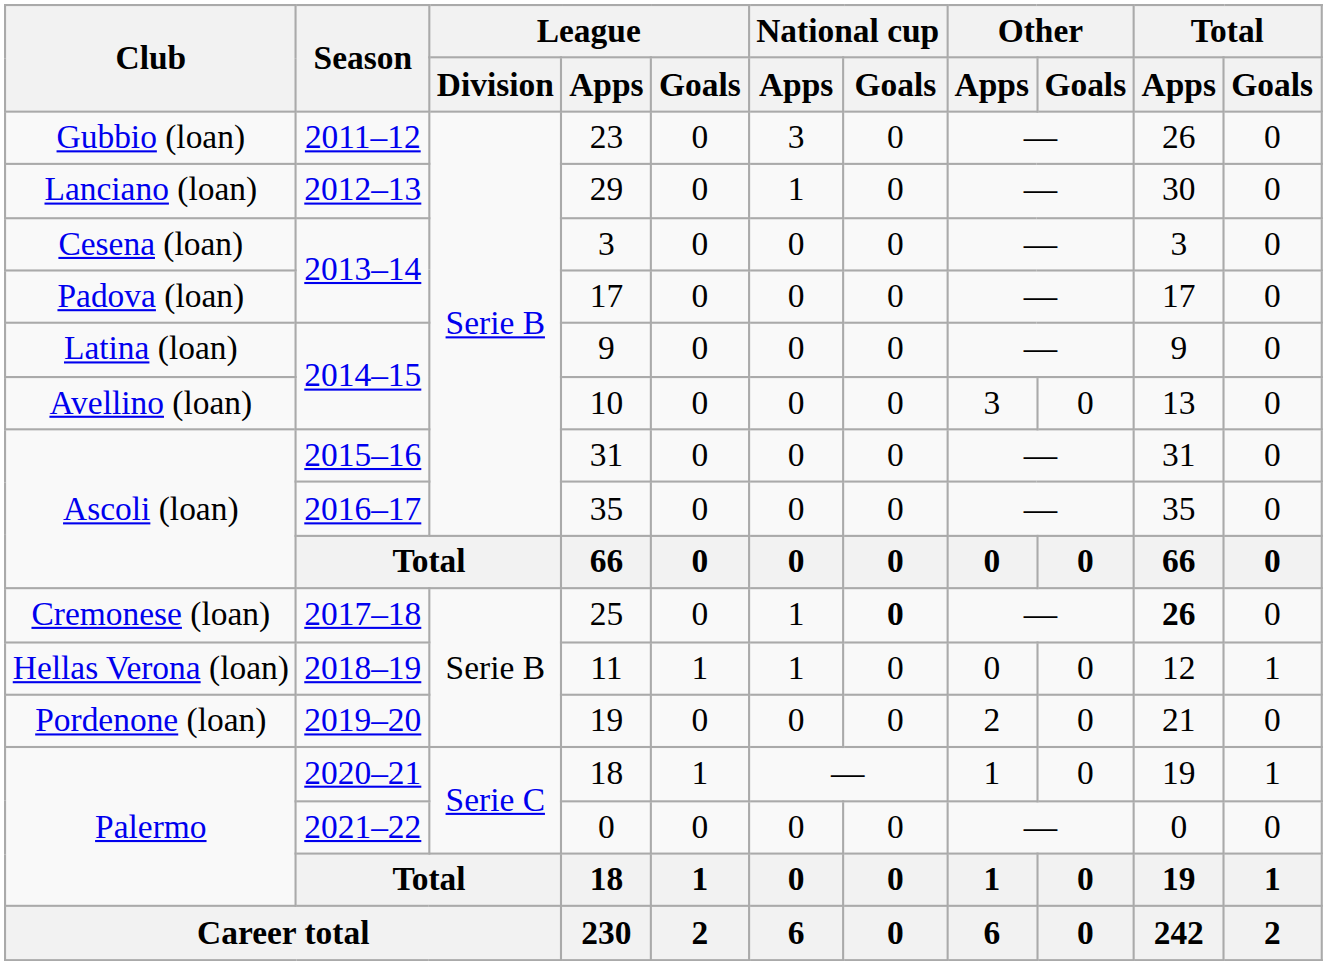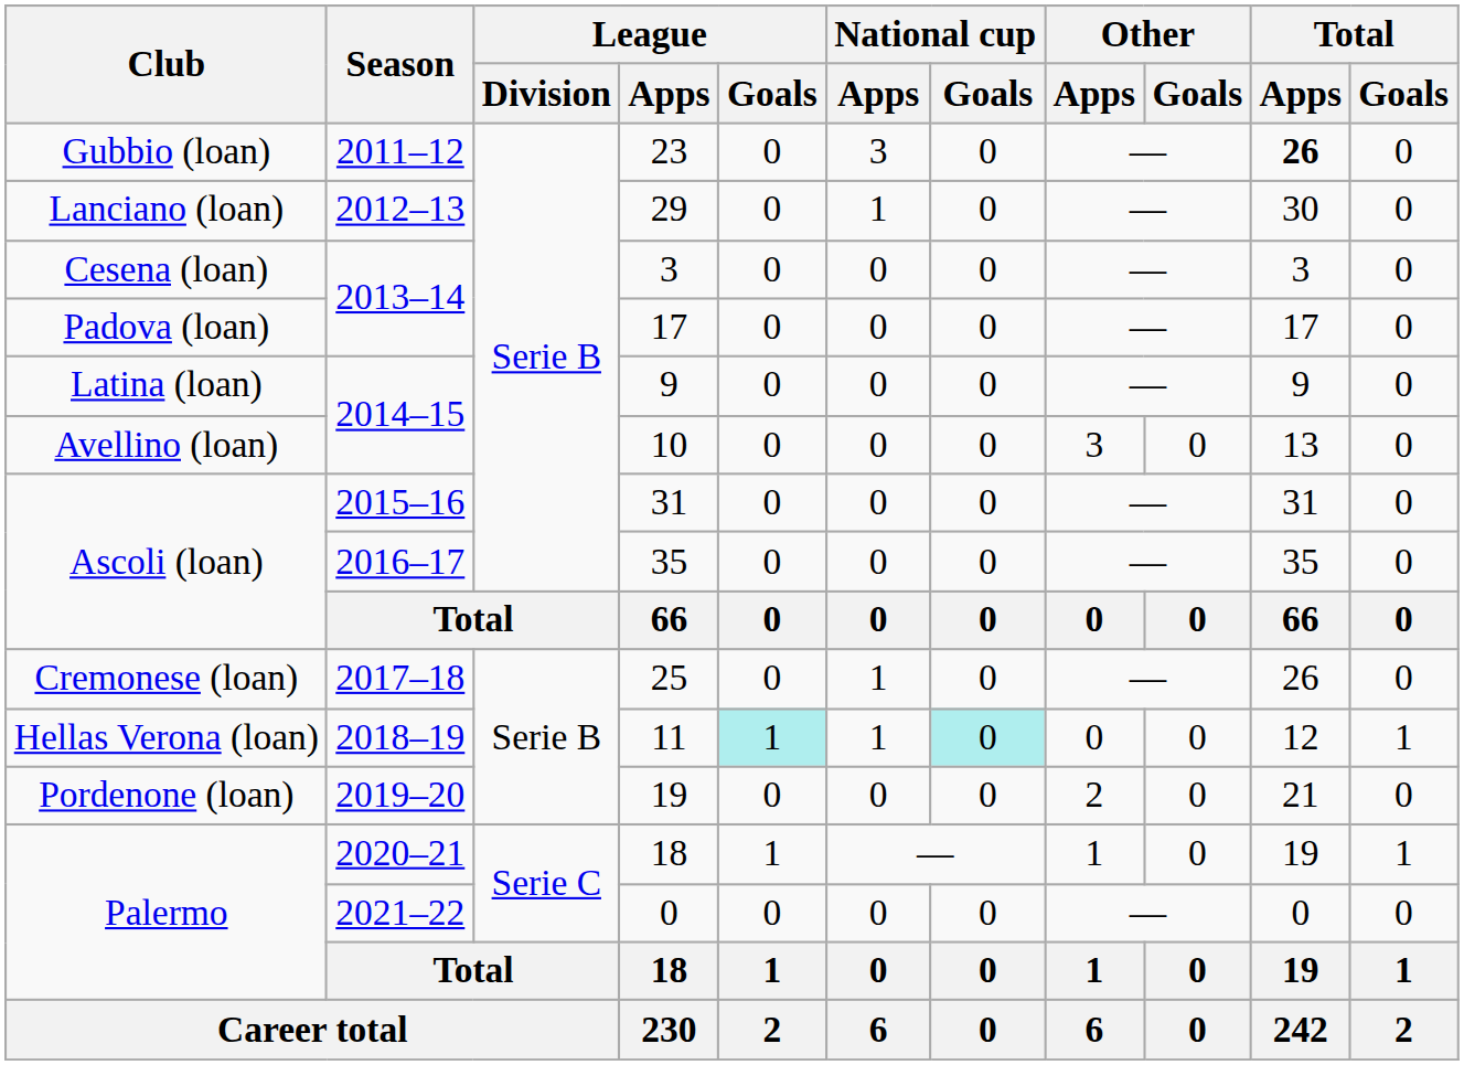23 | Total / Apps: normal -> bold
25 | National cup / Goals: bold -> normal
25 | Total / Apps: bold -> normal
11 | League / Goals: no background -> paleturquoise background
11 | National cup / Goals: no background -> paleturquoise background
